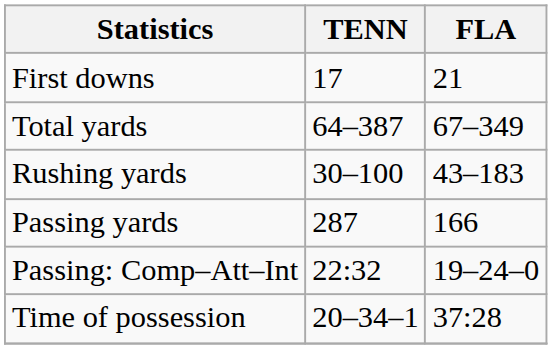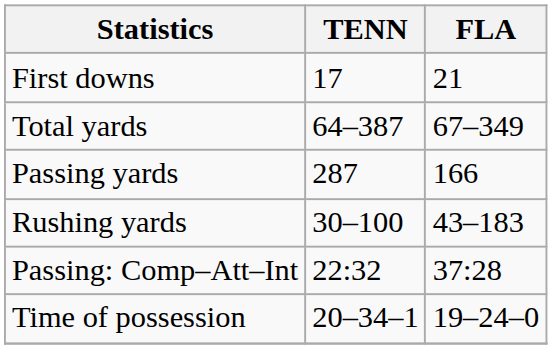rows swapped: Rushing yards <-> Passing yards
Passing: Comp–Att–Int | FLA: 19–24–0 -> 37:28
Time of possession | FLA: 37:28 -> 19–24–0
